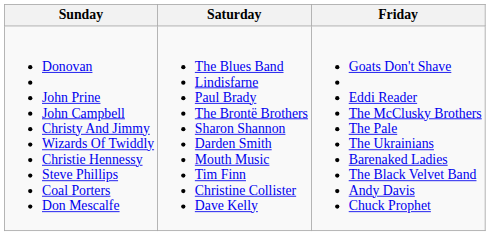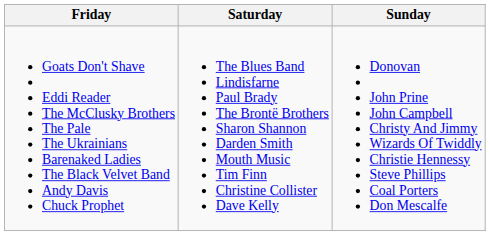columns swapped: Friday <-> Sunday
